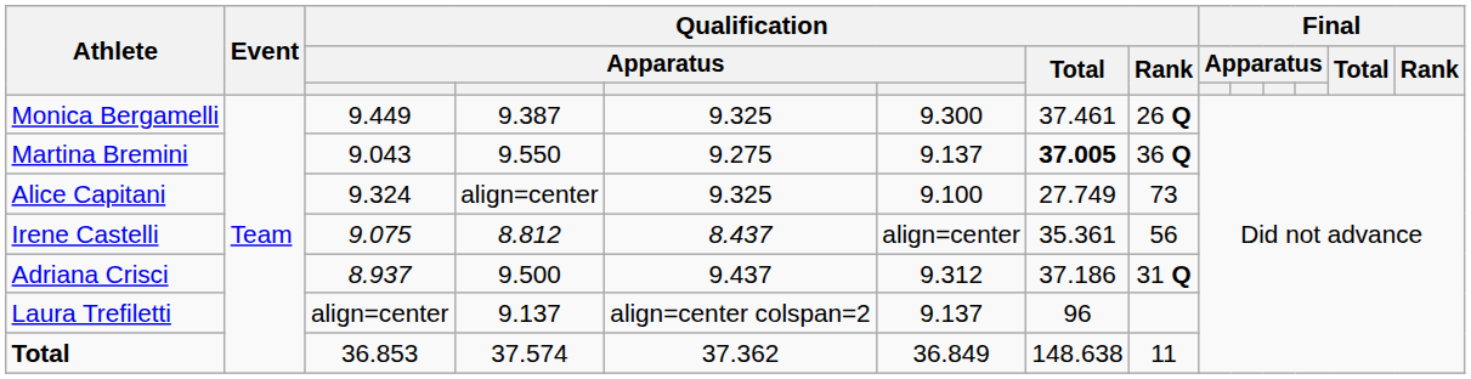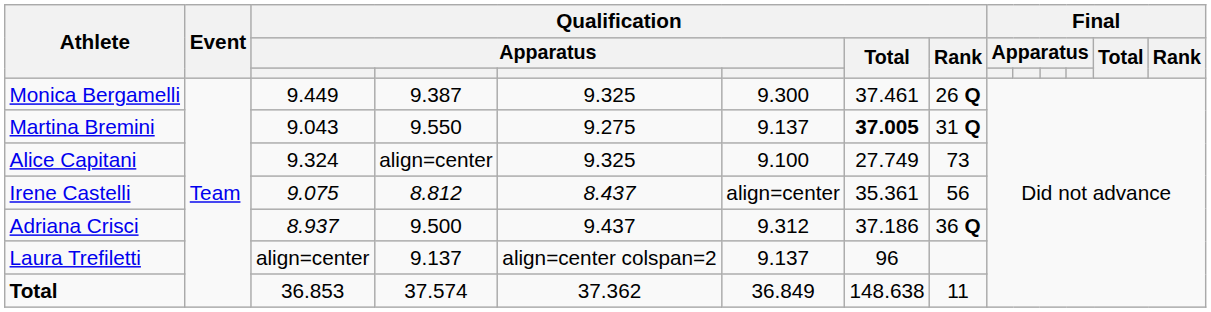Martina Bremini | Qualification / Rank: 36 Q -> 31 Q
Adriana Crisci | Qualification / Rank: 31 Q -> 36 Q
